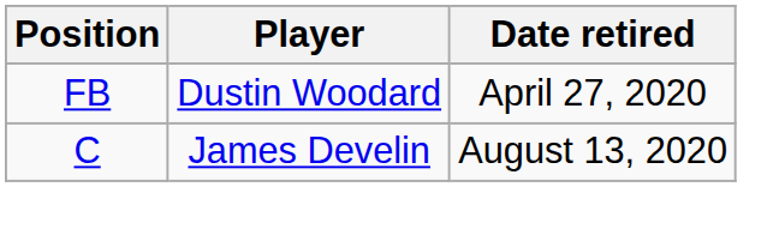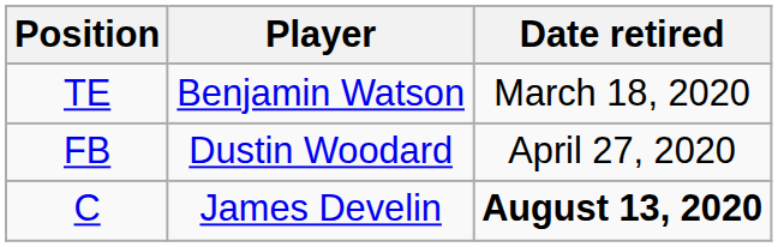+ row: TE | Benjamin Watson | March 18, 2020
C | Date retired: normal -> bold
